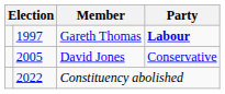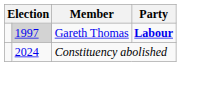Gareth Thomas | column 2: no background -> lightgrey background
- row: 2005 | David Jones | Conservative
Constituency abolished | column 2: 2022 -> 2024
